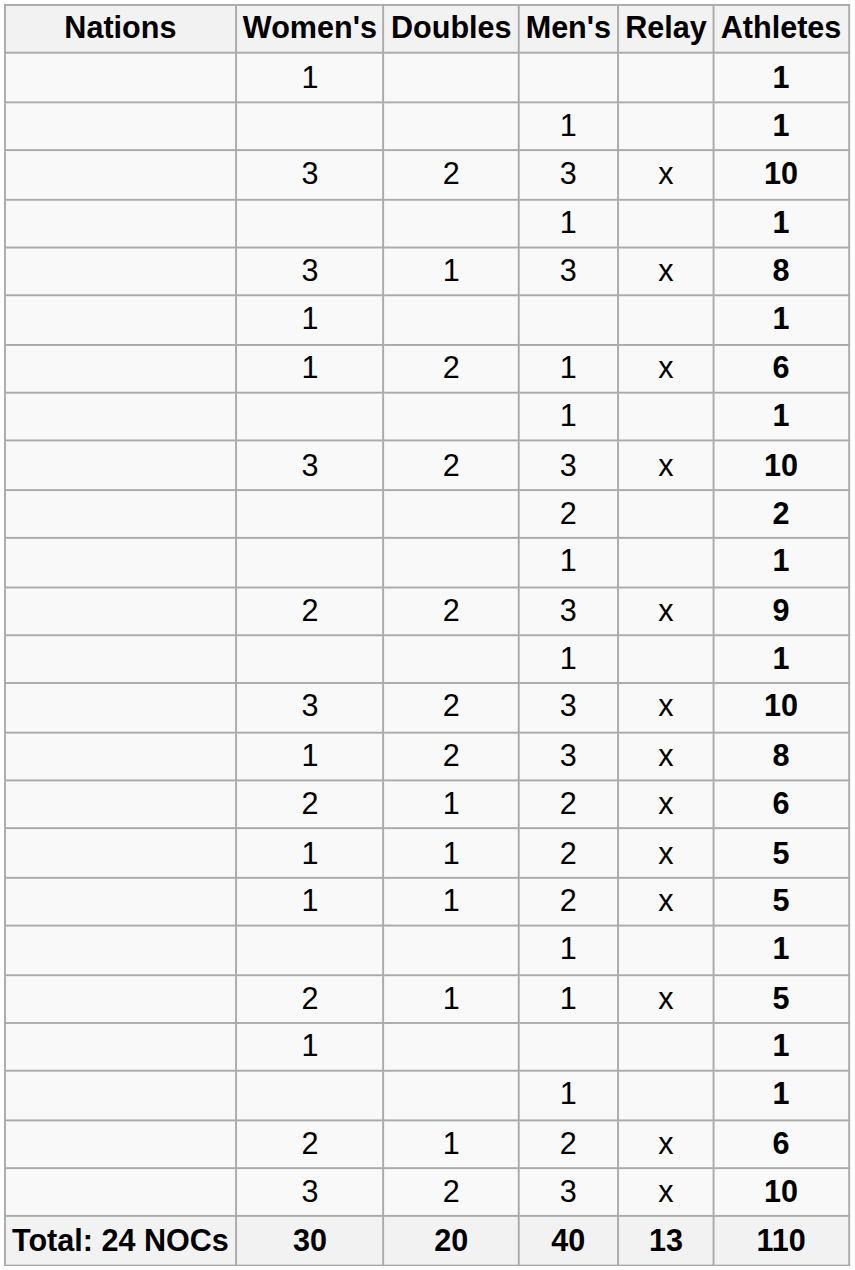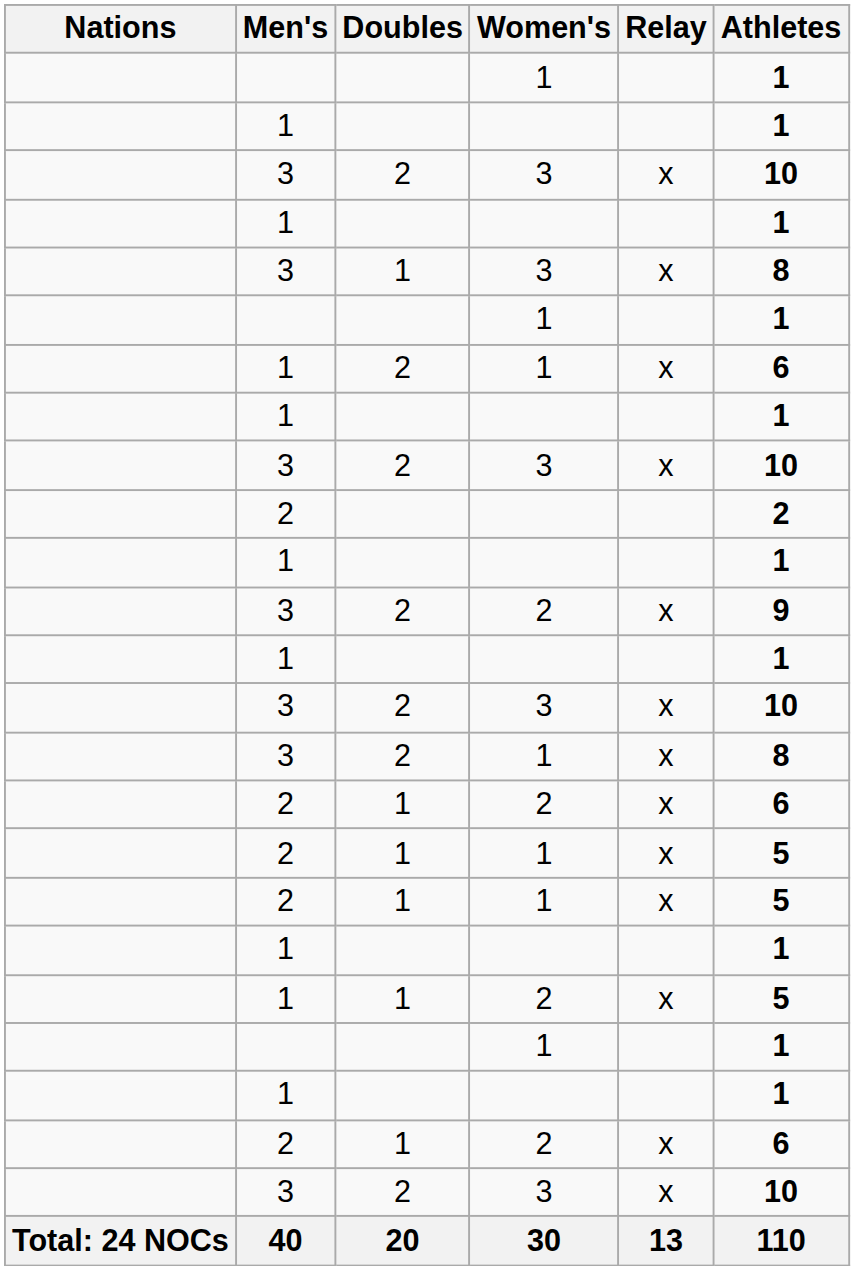columns swapped: Men's <-> Women's
